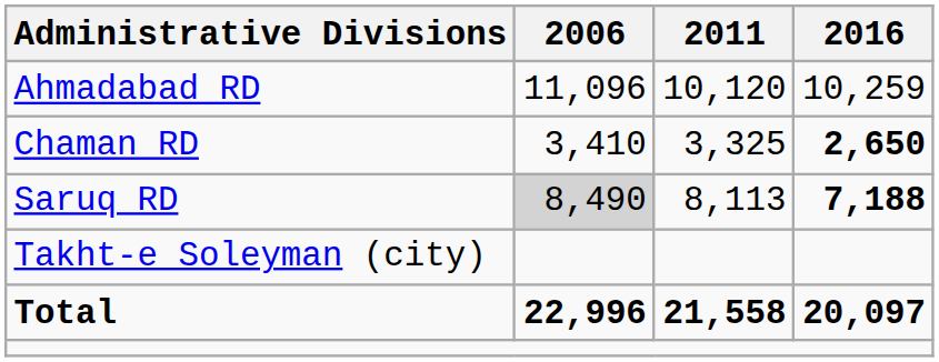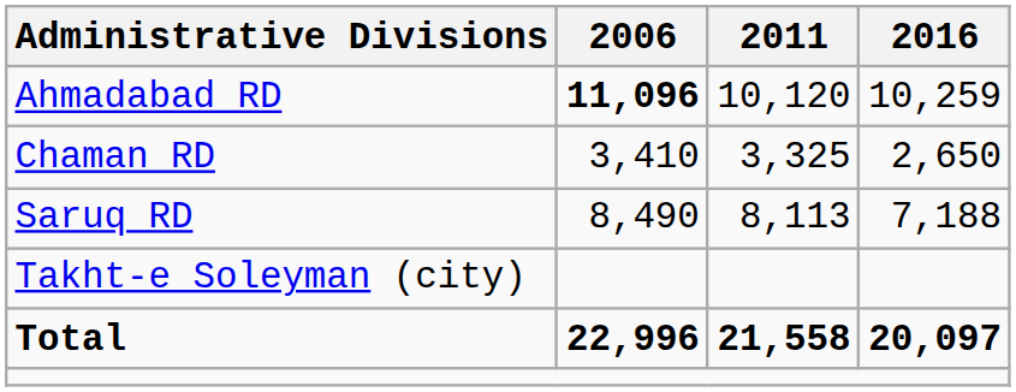Ahmadabad RD | 2006: normal -> bold
Chaman RD | 2016: bold -> normal
Saruq RD | 2006: lightgrey background -> no background
Saruq RD | 2016: bold -> normal
